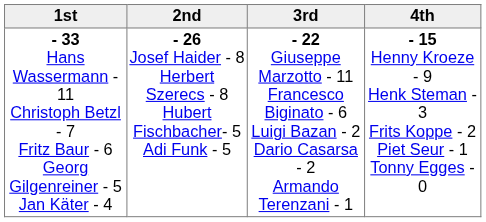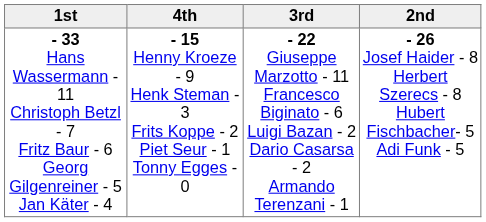columns swapped: 2nd <-> 4th
